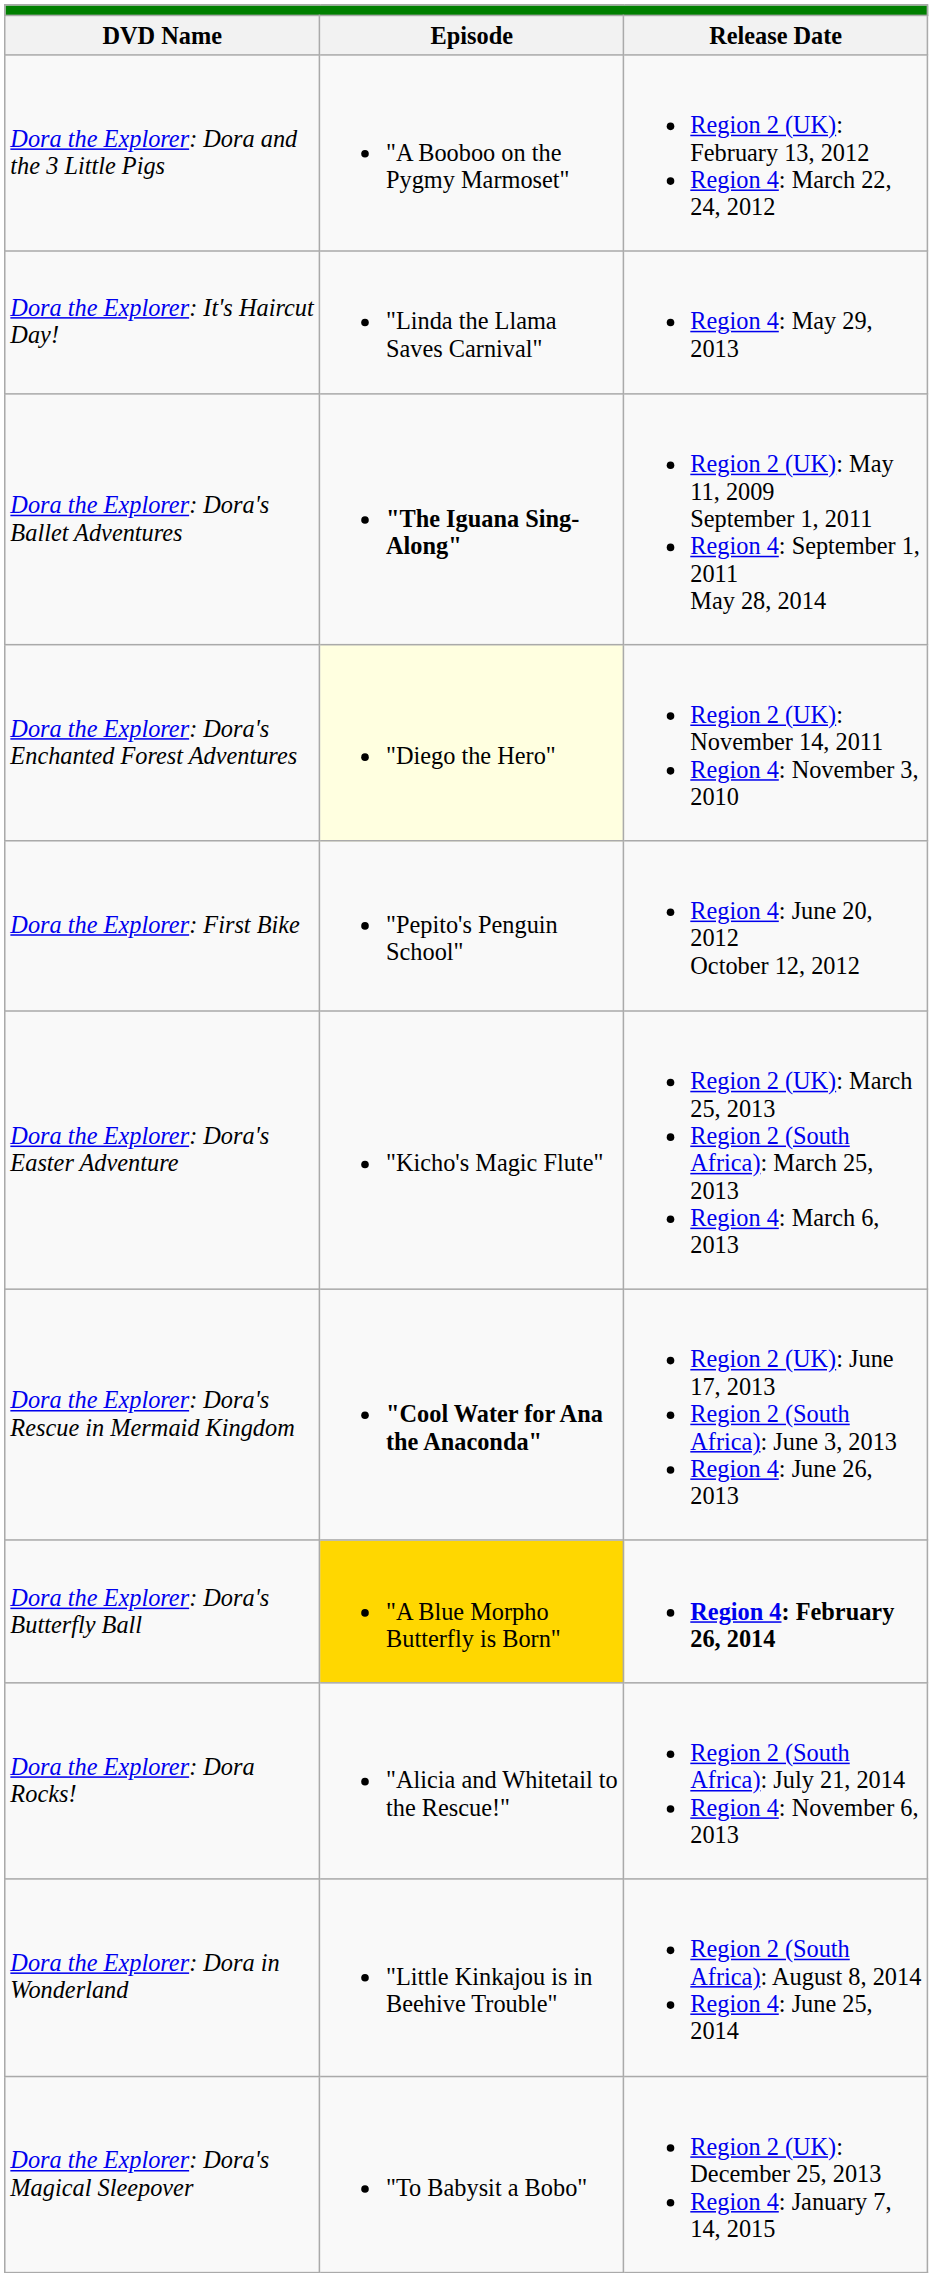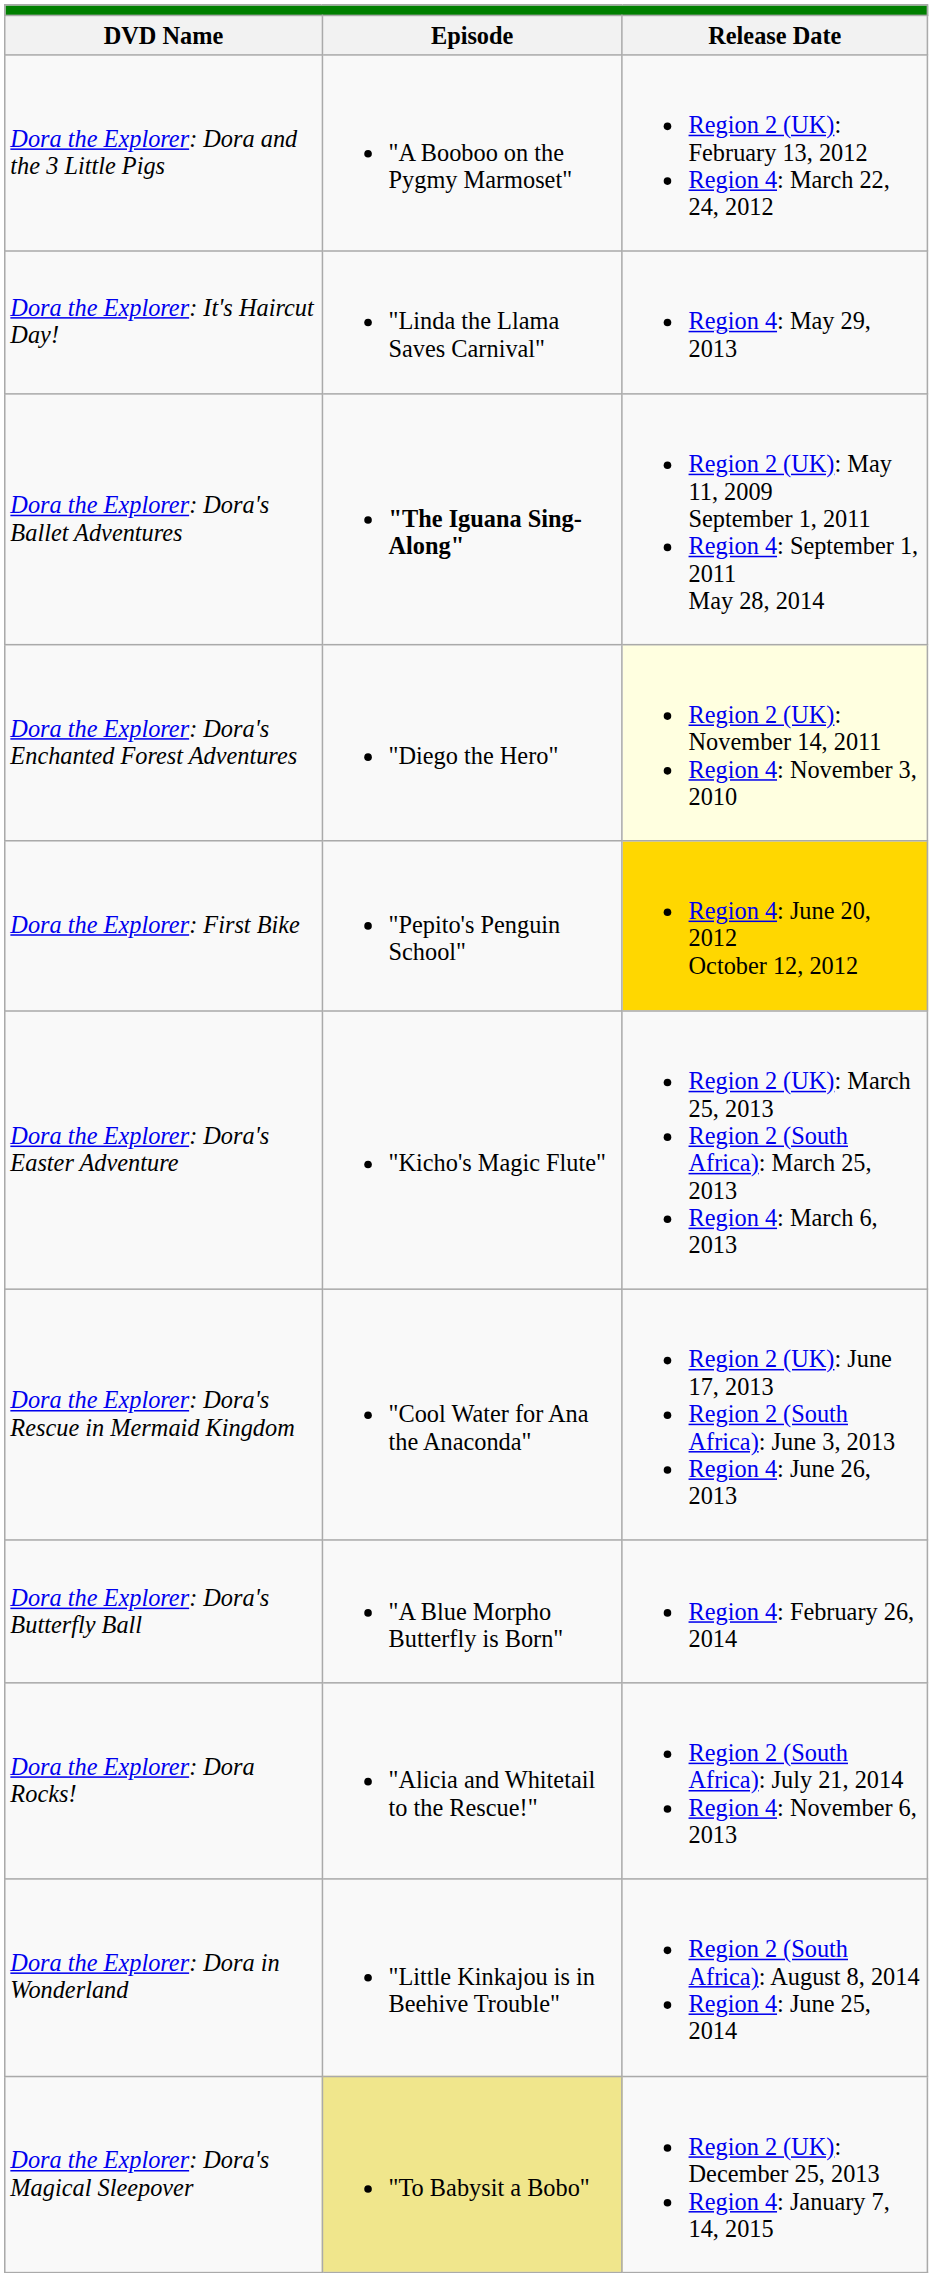Dora the Explorer: Dora's Enchanted Forest Adventures | column 2: lightyellow background -> no background
Dora the Explorer: Dora's Enchanted Forest Adventures | column 3: no background -> lightyellow background
Dora the Explorer: First Bike | column 3: no background -> gold background
Dora the Explorer: Dora's Rescue in Mermaid Kingdom | column 2: bold -> normal
Dora the Explorer: Dora's Butterfly Ball | column 2: gold background -> no background
Dora the Explorer: Dora's Butterfly Ball | column 3: bold -> normal
Dora the Explorer: Dora's Magical Sleepover | column 2: no background -> khaki background
